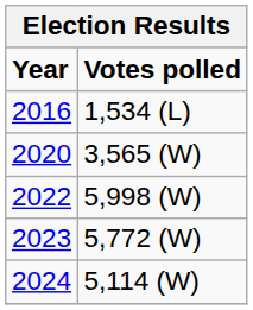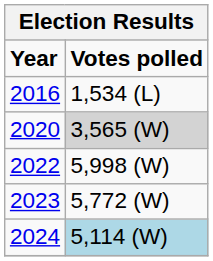2020 | Votes polled: no background -> lightgrey background
2024 | Votes polled: no background -> lightblue background
